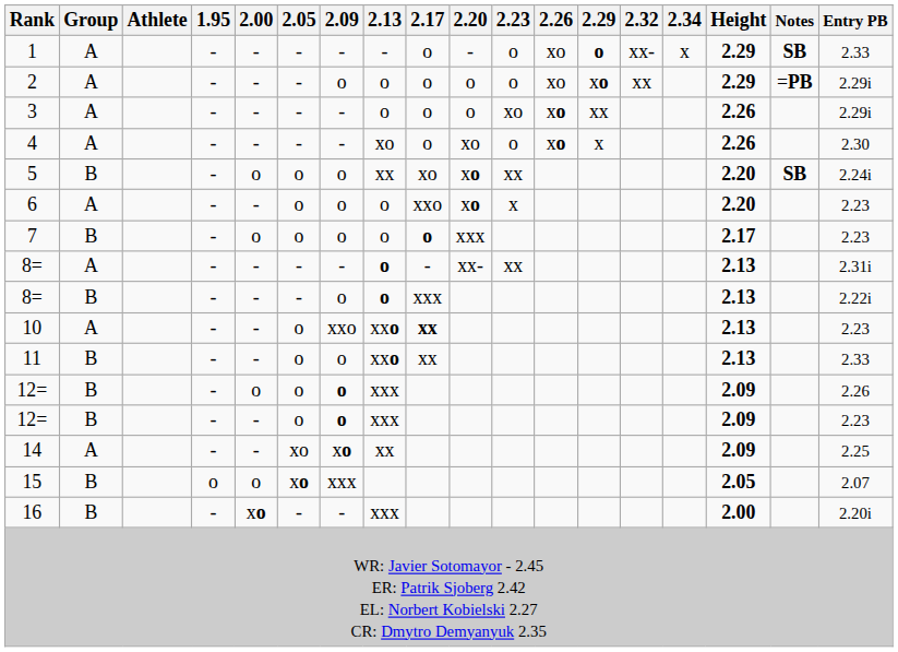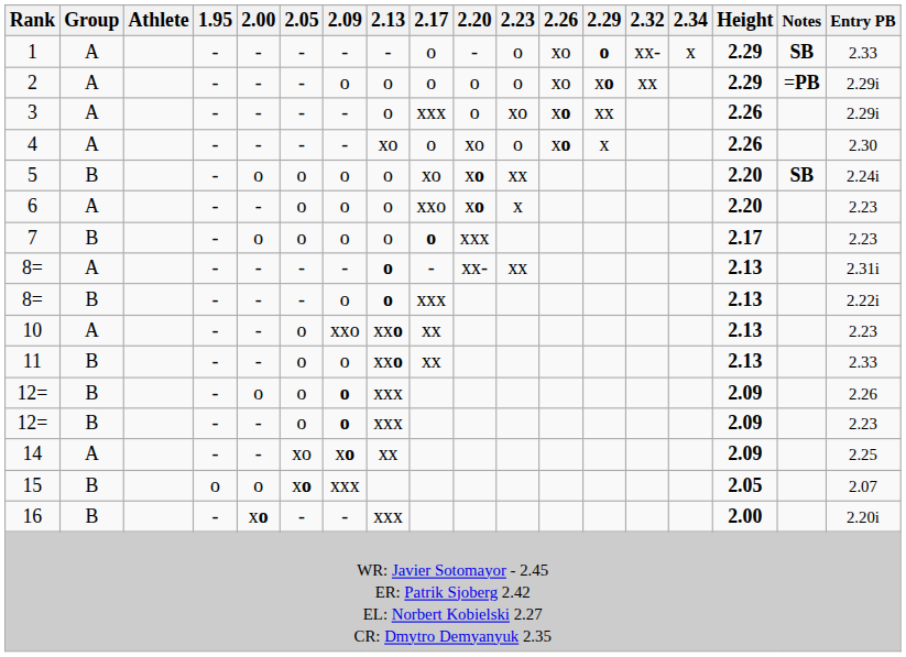3 | 2.17: o -> xxx
5 | 2.13: xx -> o
10 | 2.17: bold -> normal
